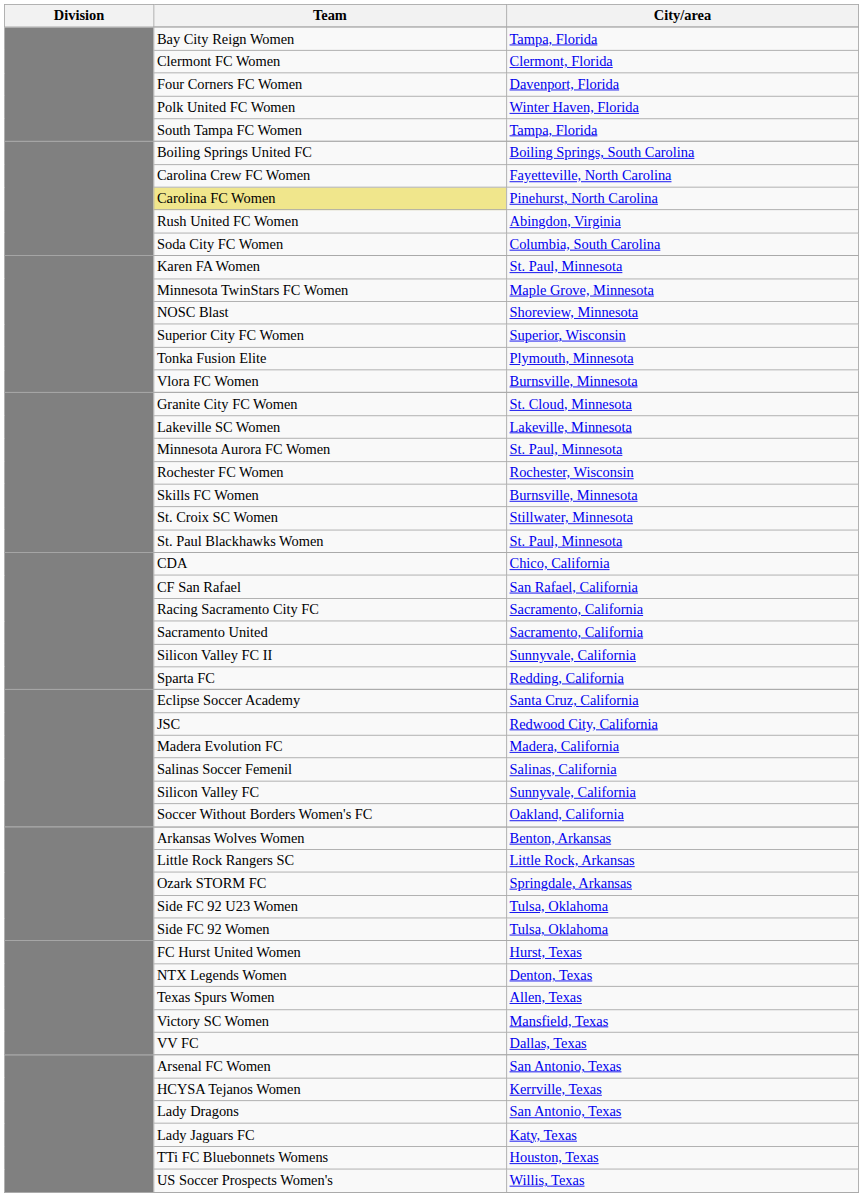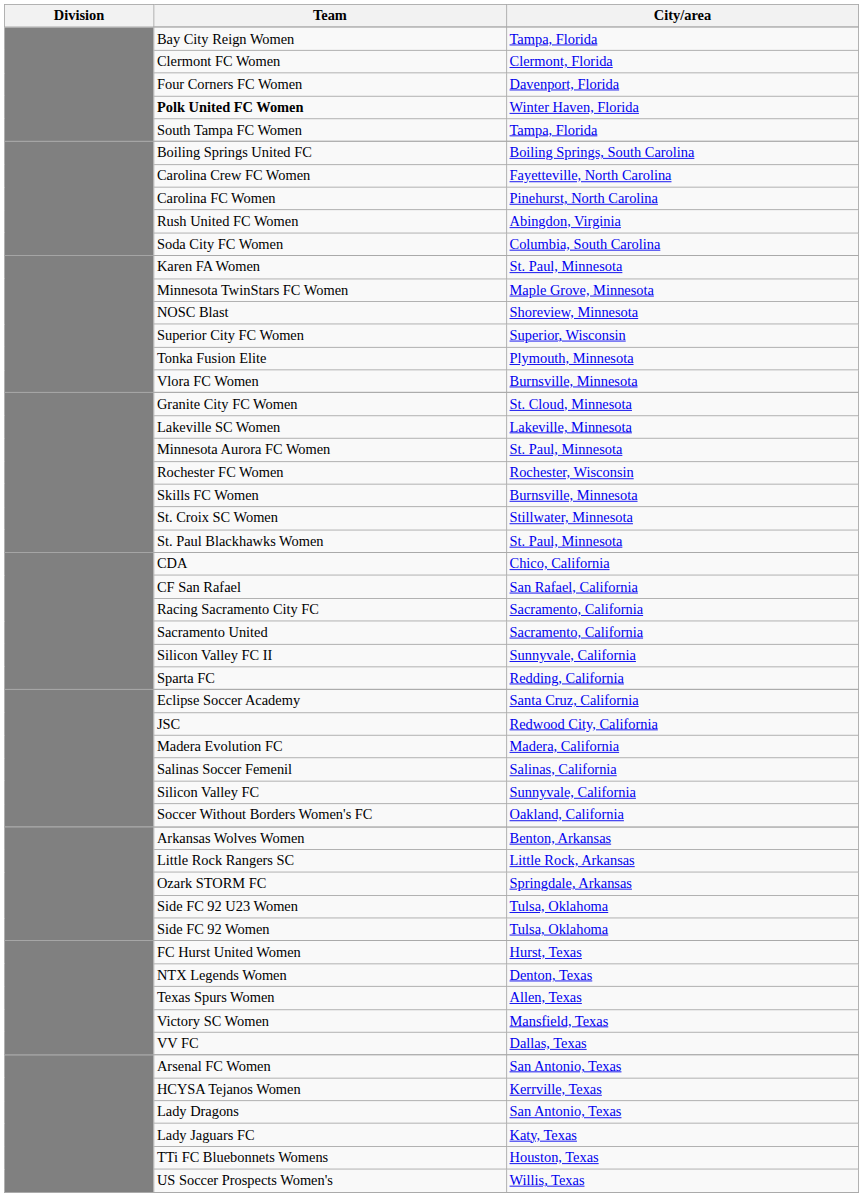Polk United FC Women | Team: normal -> bold
Carolina FC Women | Team: khaki background -> no background
